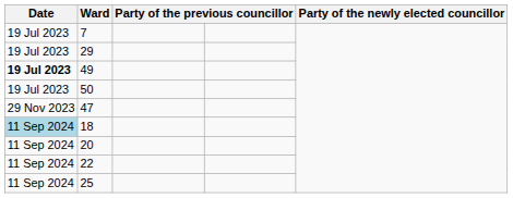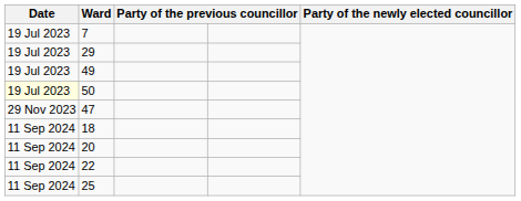49 | Date: bold -> normal
50 | Date: no background -> lightyellow background
18 | Date: lightblue background -> no background
